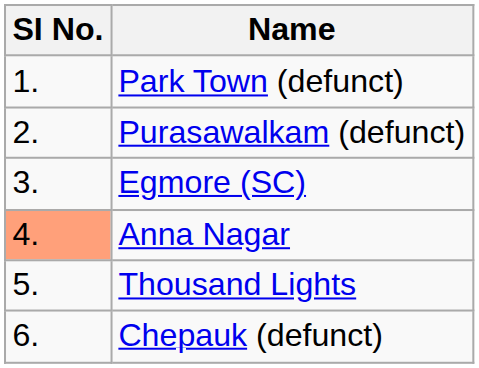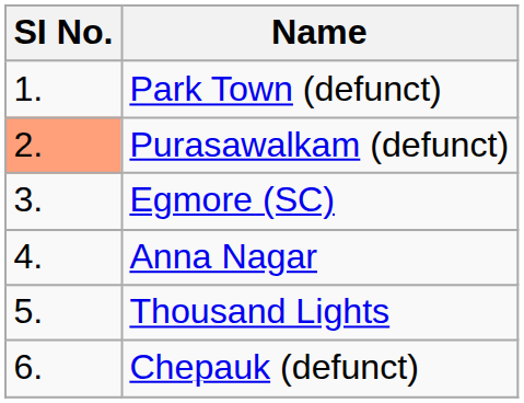Purasawalkam (defunct) | SI No.: no background -> lightsalmon background
Anna Nagar | SI No.: lightsalmon background -> no background
